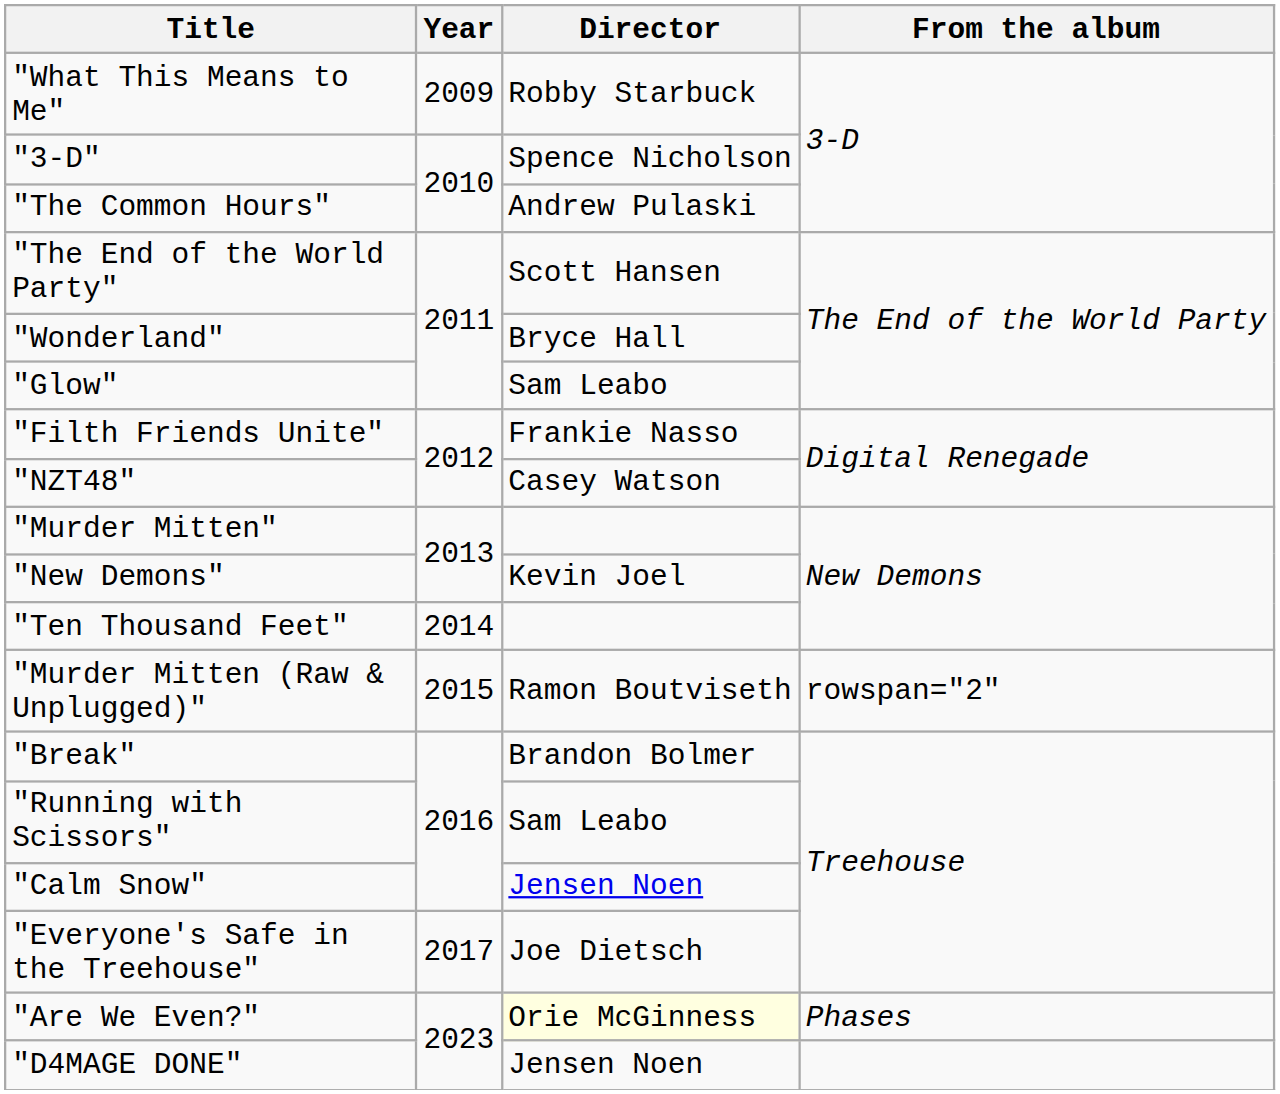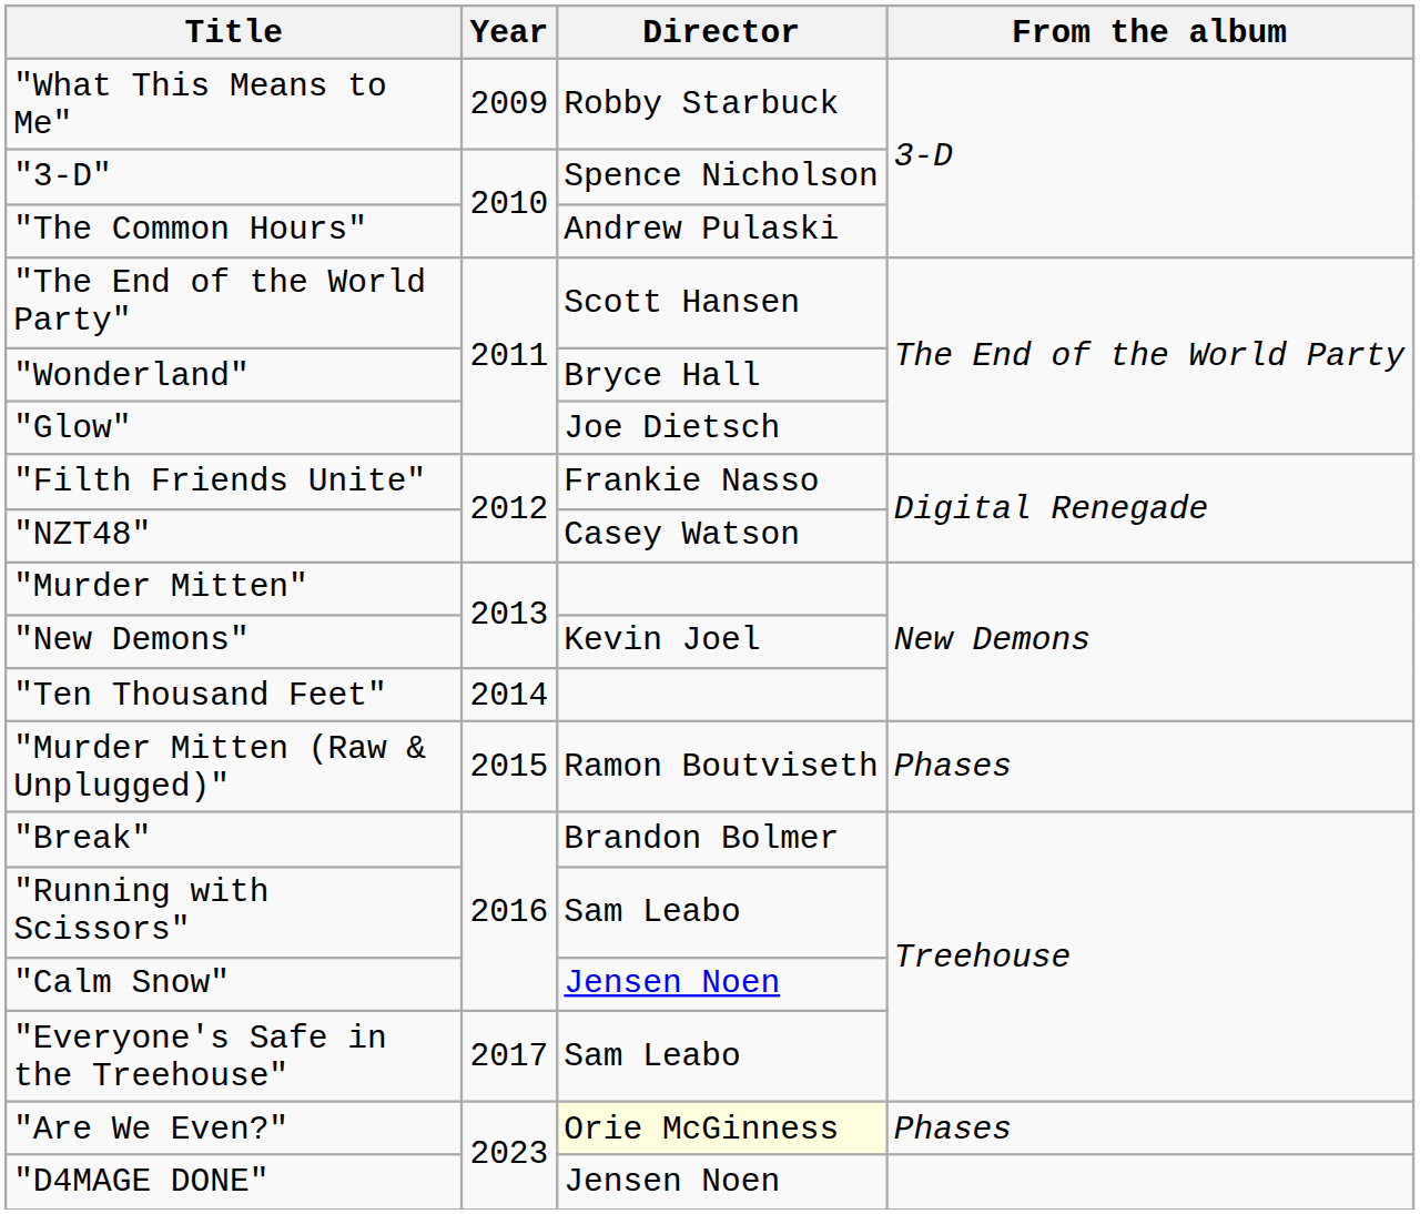"Glow" | Director: Sam Leabo -> Joe Dietsch
"Murder Mitten (Raw & Unplugged)" | From the album: rowspan="2" -> Phases
"Everyone's Safe in the Treehouse" | Director: Joe Dietsch -> Sam Leabo
